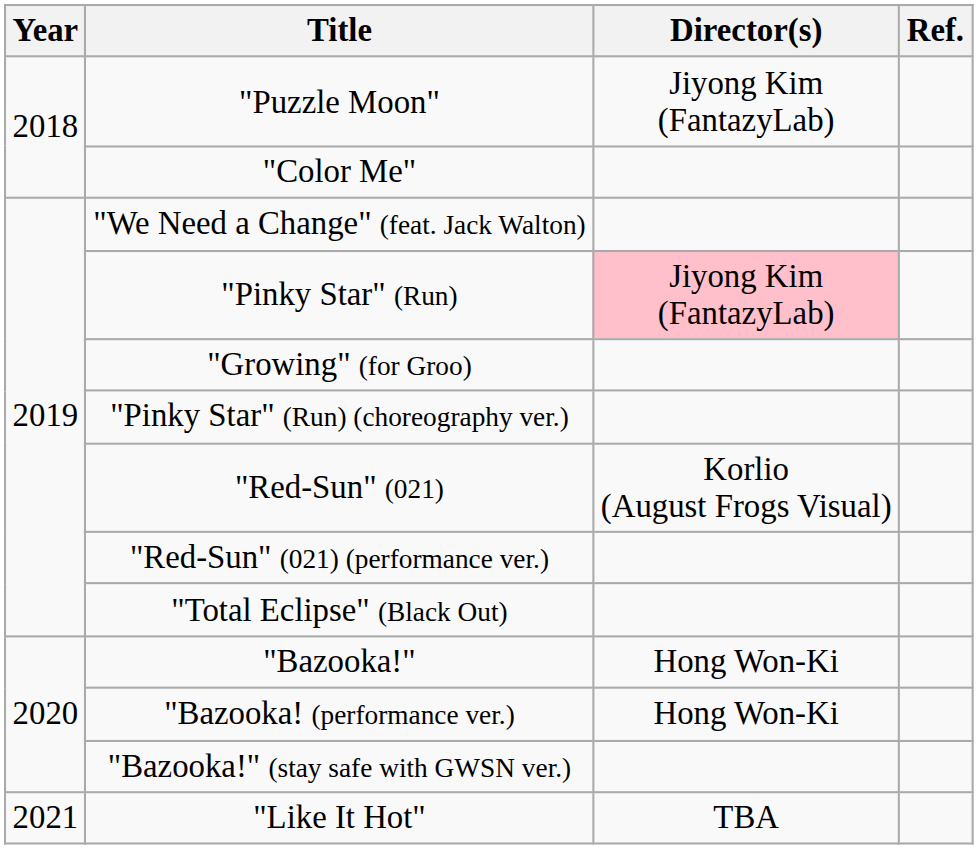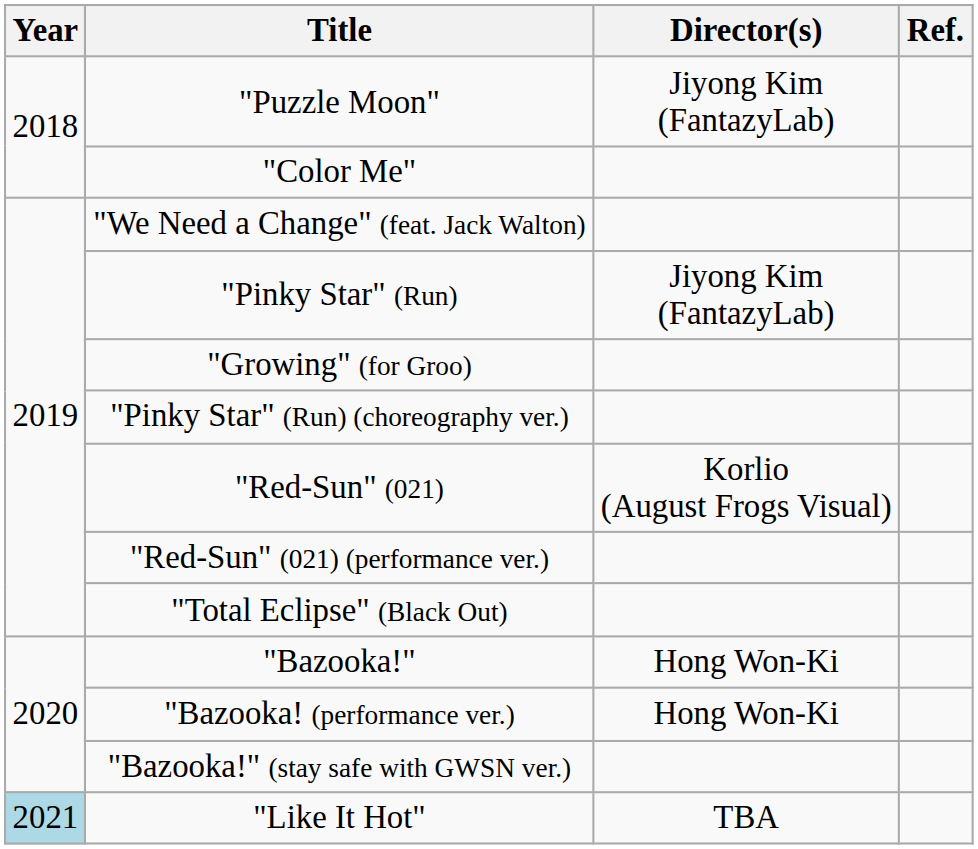"Pinky Star" (Run) | Director(s): pink background -> no background
"Like It Hot" | Year: no background -> lightblue background
